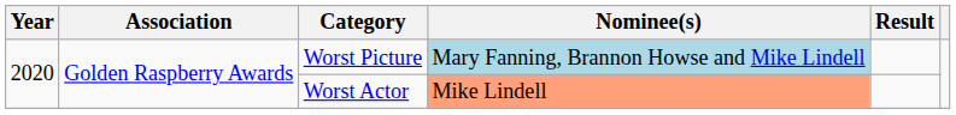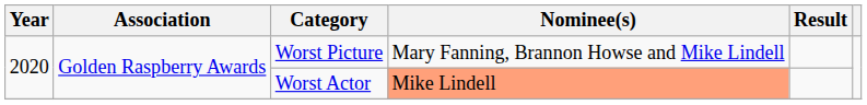Worst Picture | Nominee(s): lightblue background -> no background
